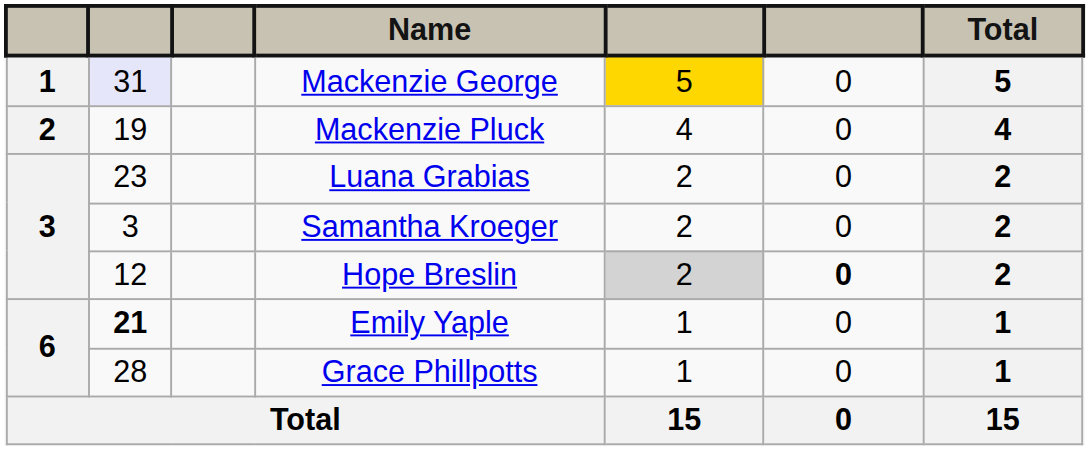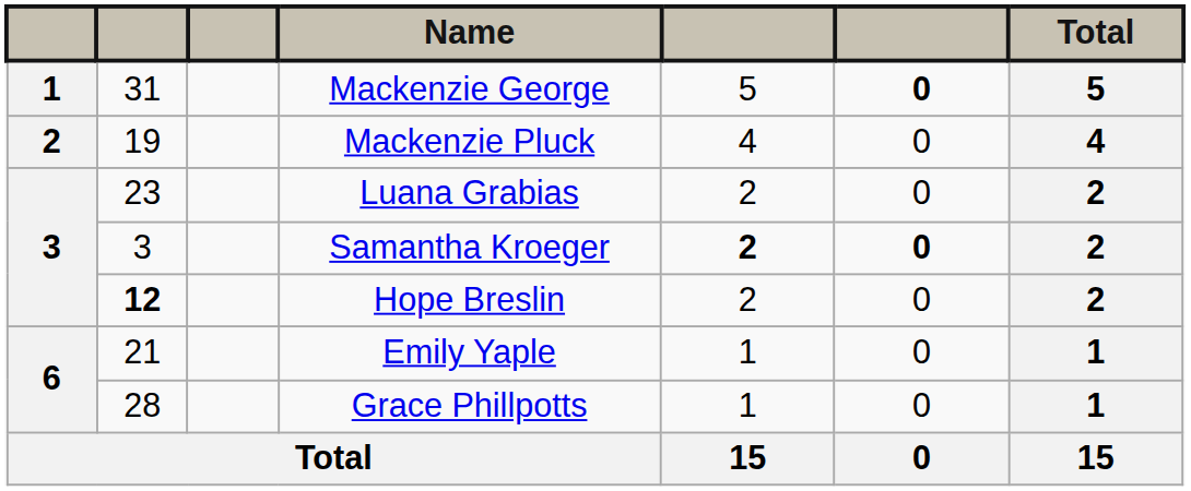Mackenzie George | column 2: lavender background -> no background
Mackenzie George | column 5: gold background -> no background
Mackenzie George | column 6: normal -> bold
Samantha Kroeger | column 5: normal -> bold
Samantha Kroeger | column 6: normal -> bold
Hope Breslin | column 2: normal -> bold
Hope Breslin | column 5: lightgrey background -> no background
Hope Breslin | column 6: bold -> normal
Emily Yaple | column 2: bold -> normal
